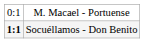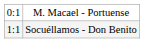Socuéllamos - Don Benito | column 1: bold -> normal
